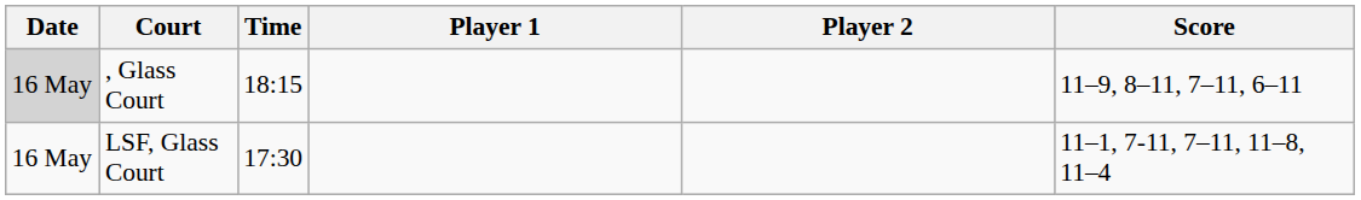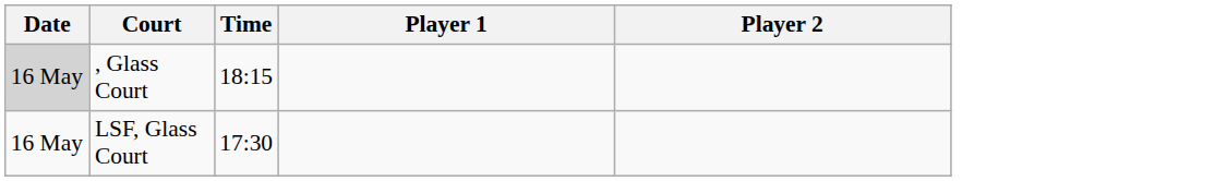- column: Score | 11–9, 8–11, 7–11, 6–11 | 11–1, 7-11, 7–11, 11–8, 11–4
